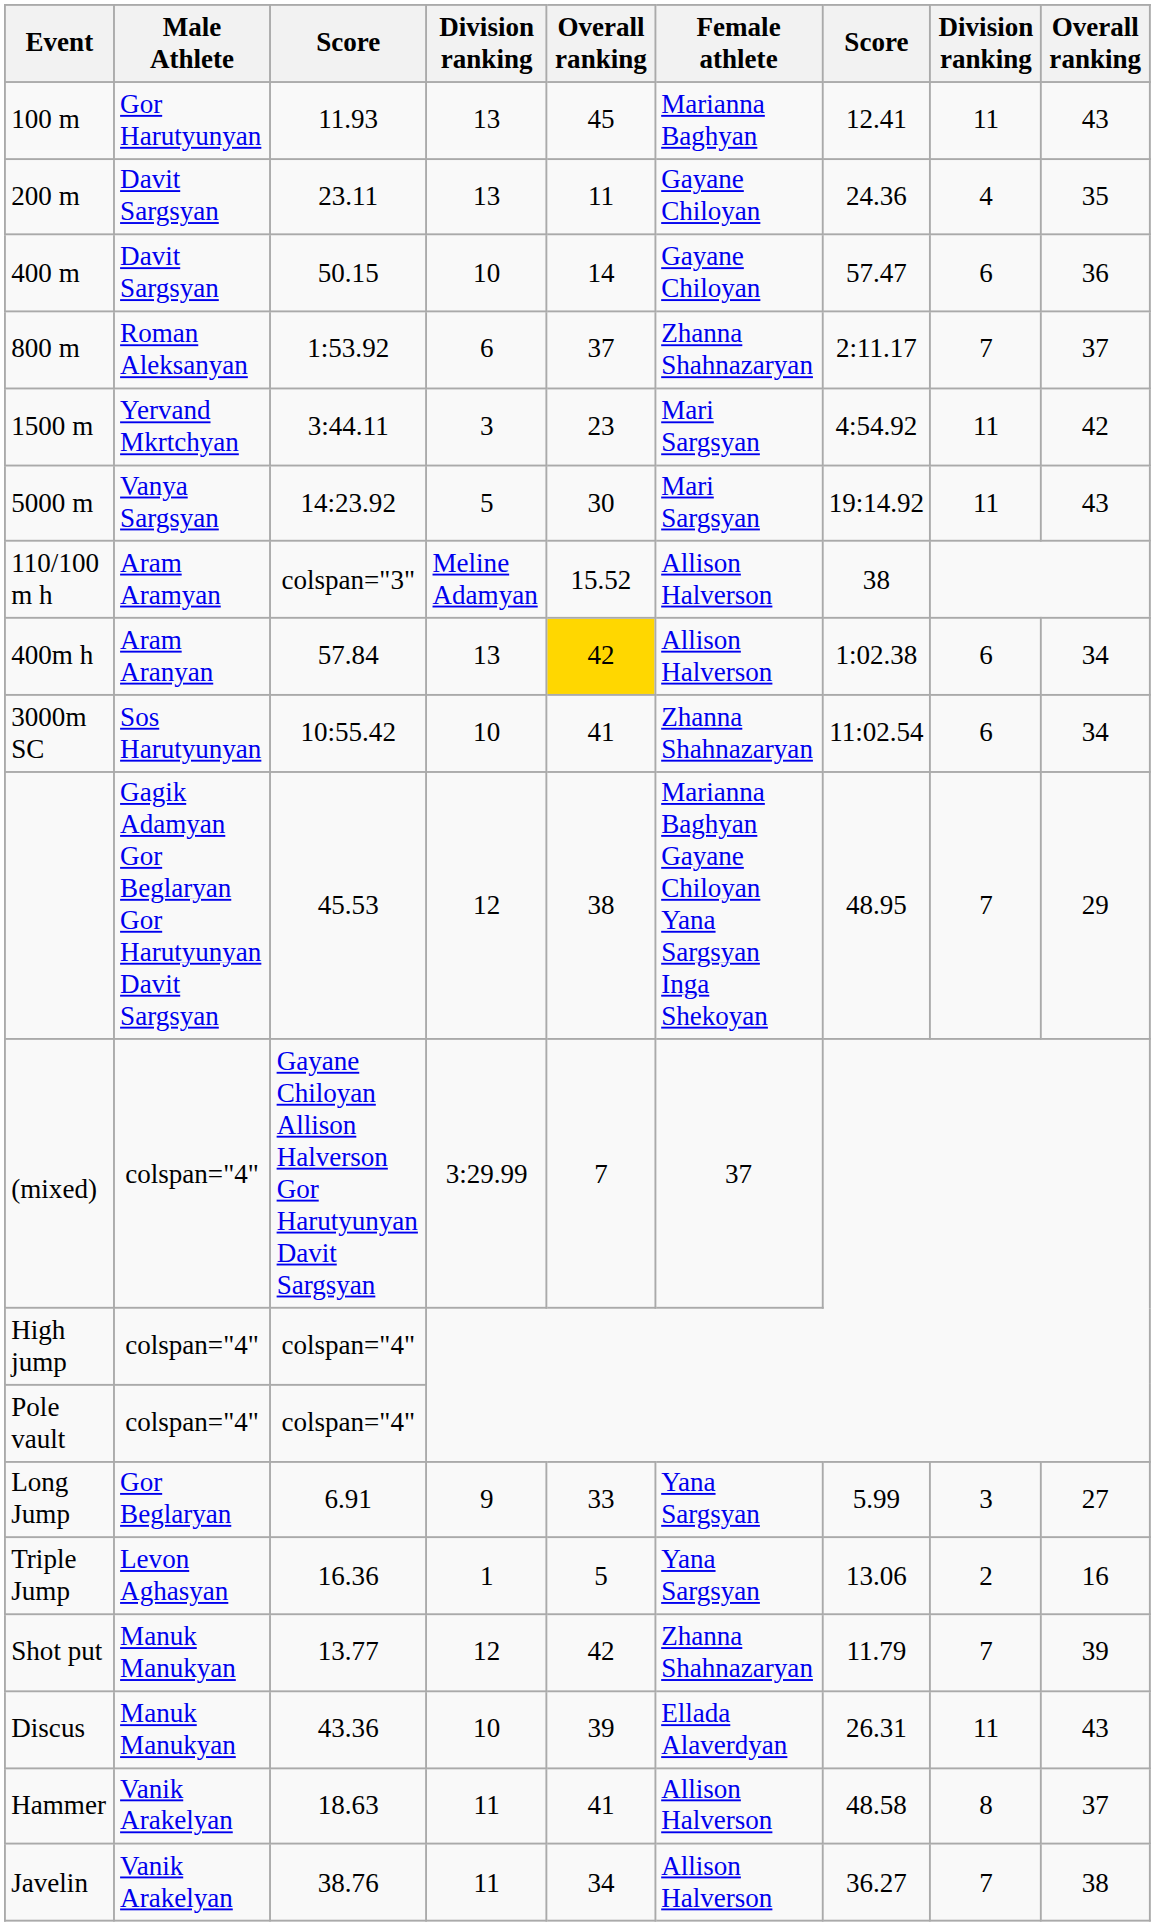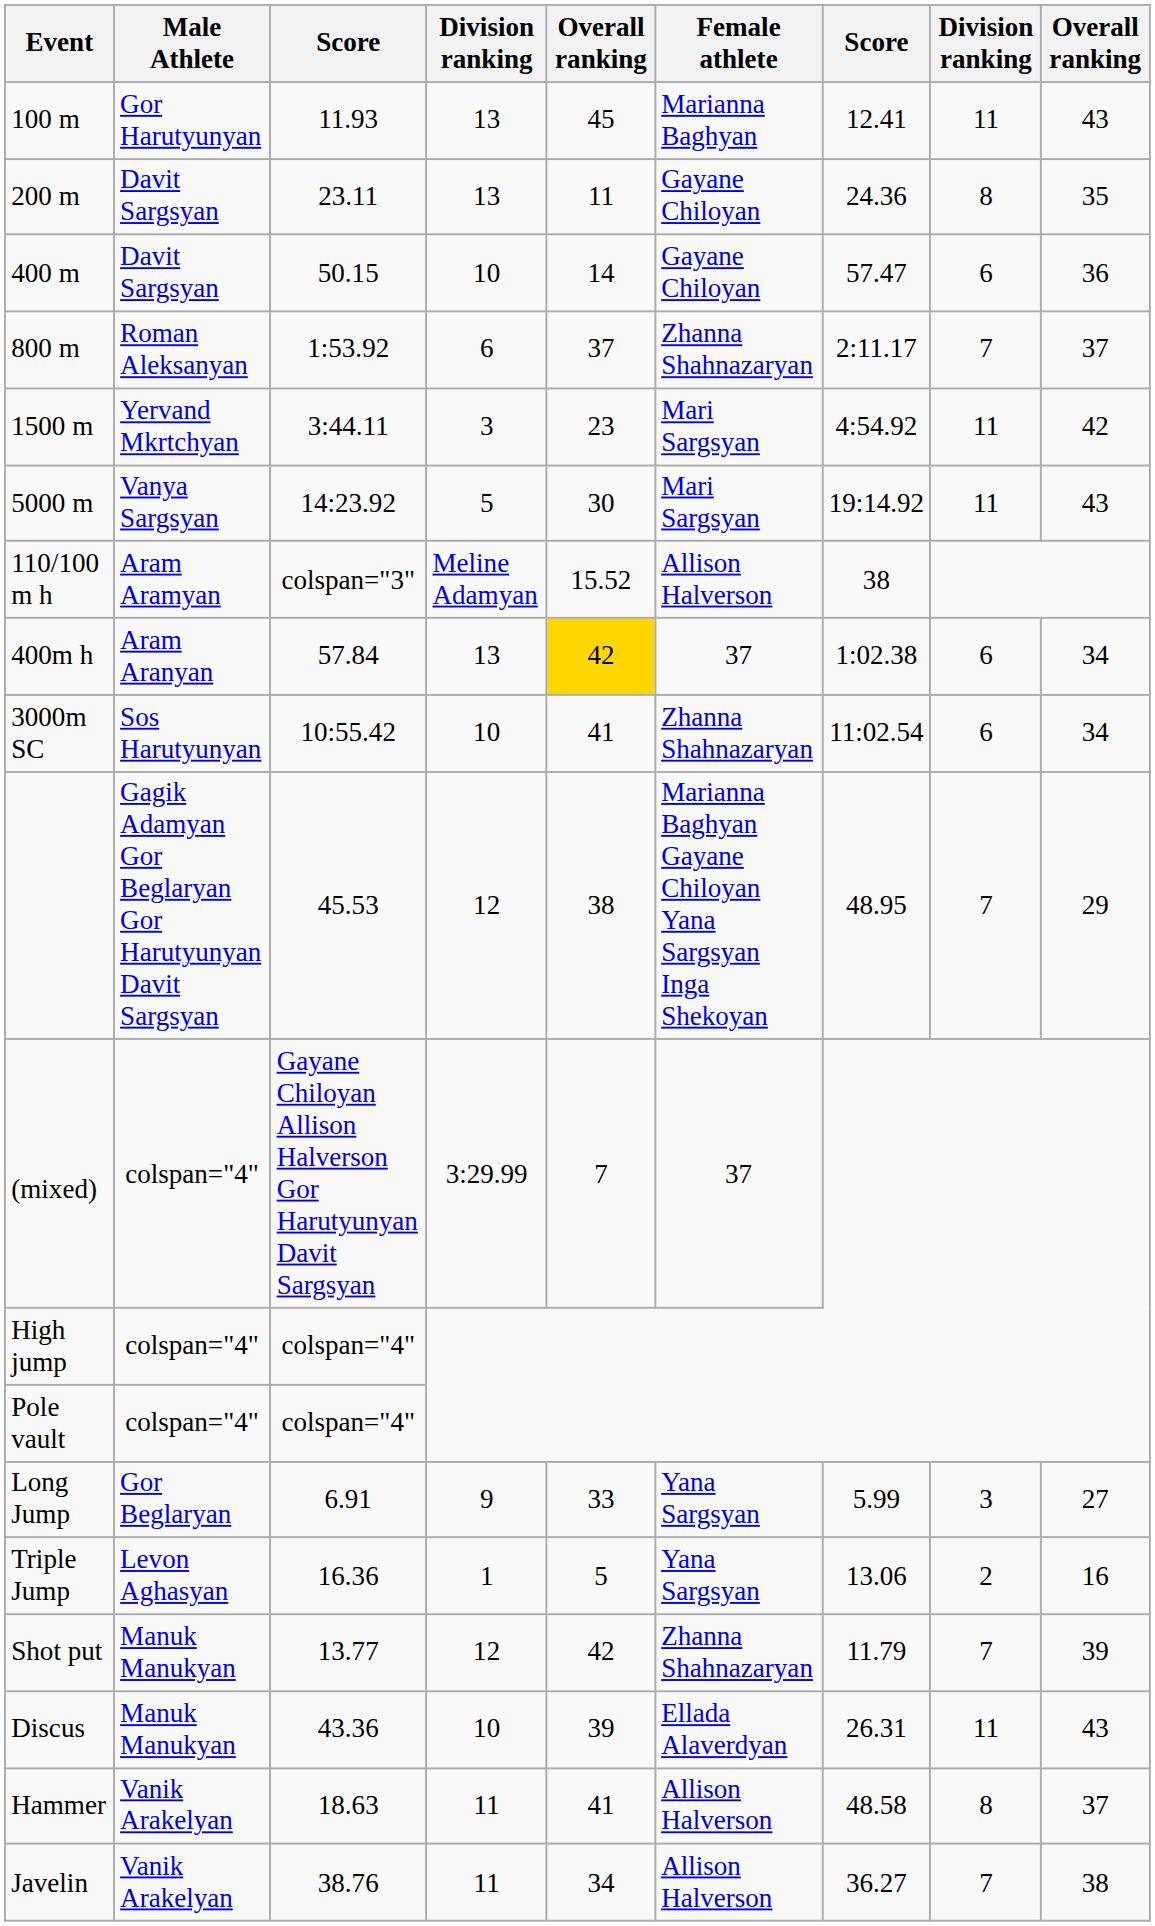200 m | column 8: 4 -> 8
400m h | Female athlete: Allison Halverson -> 37
